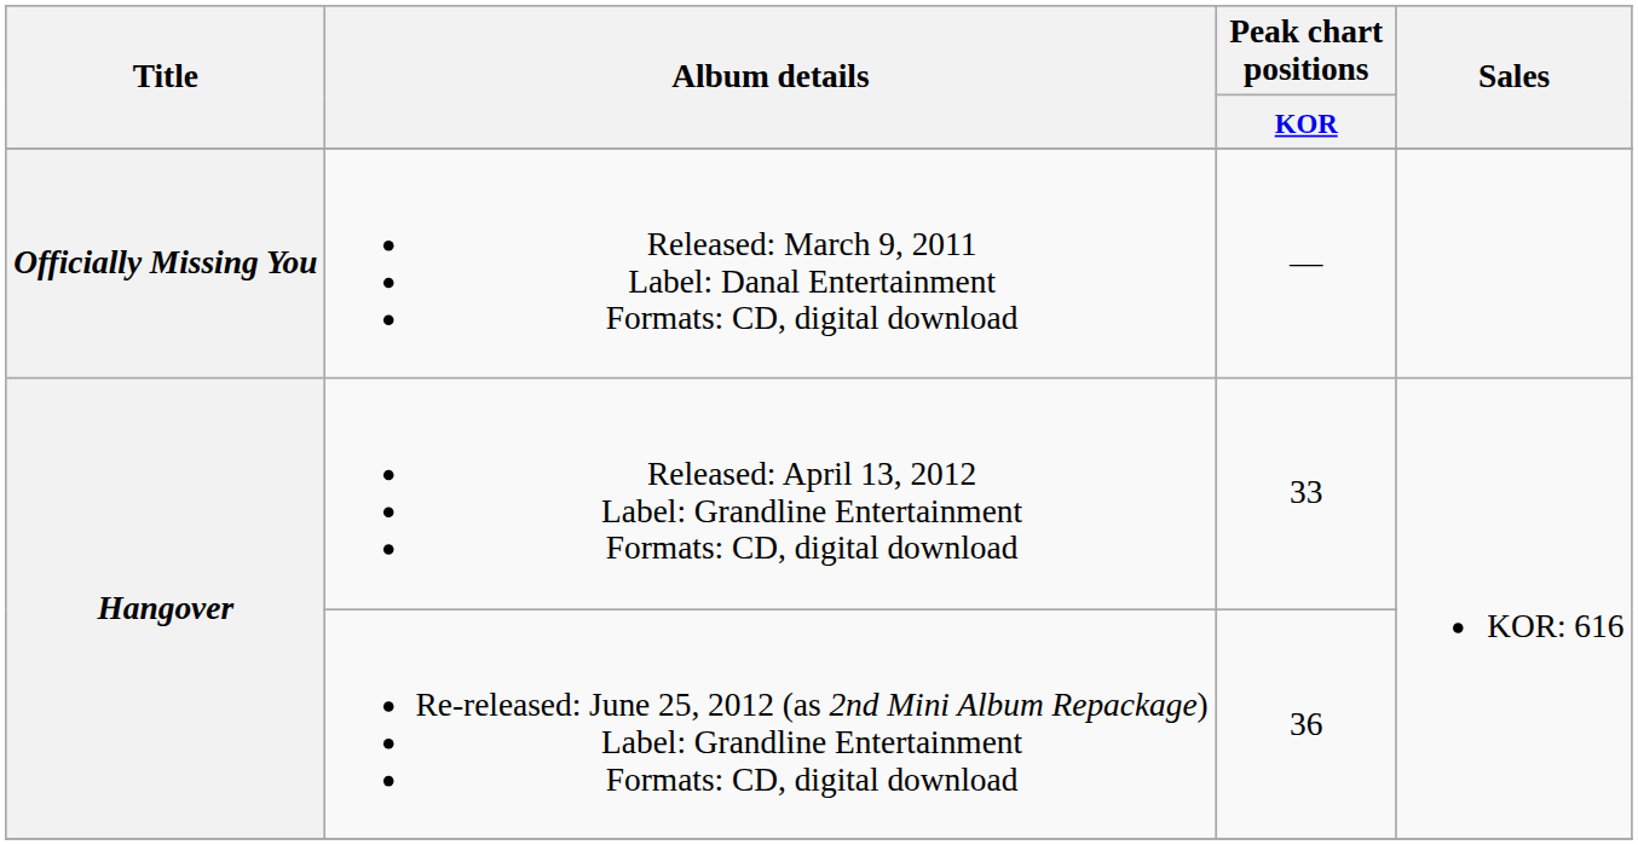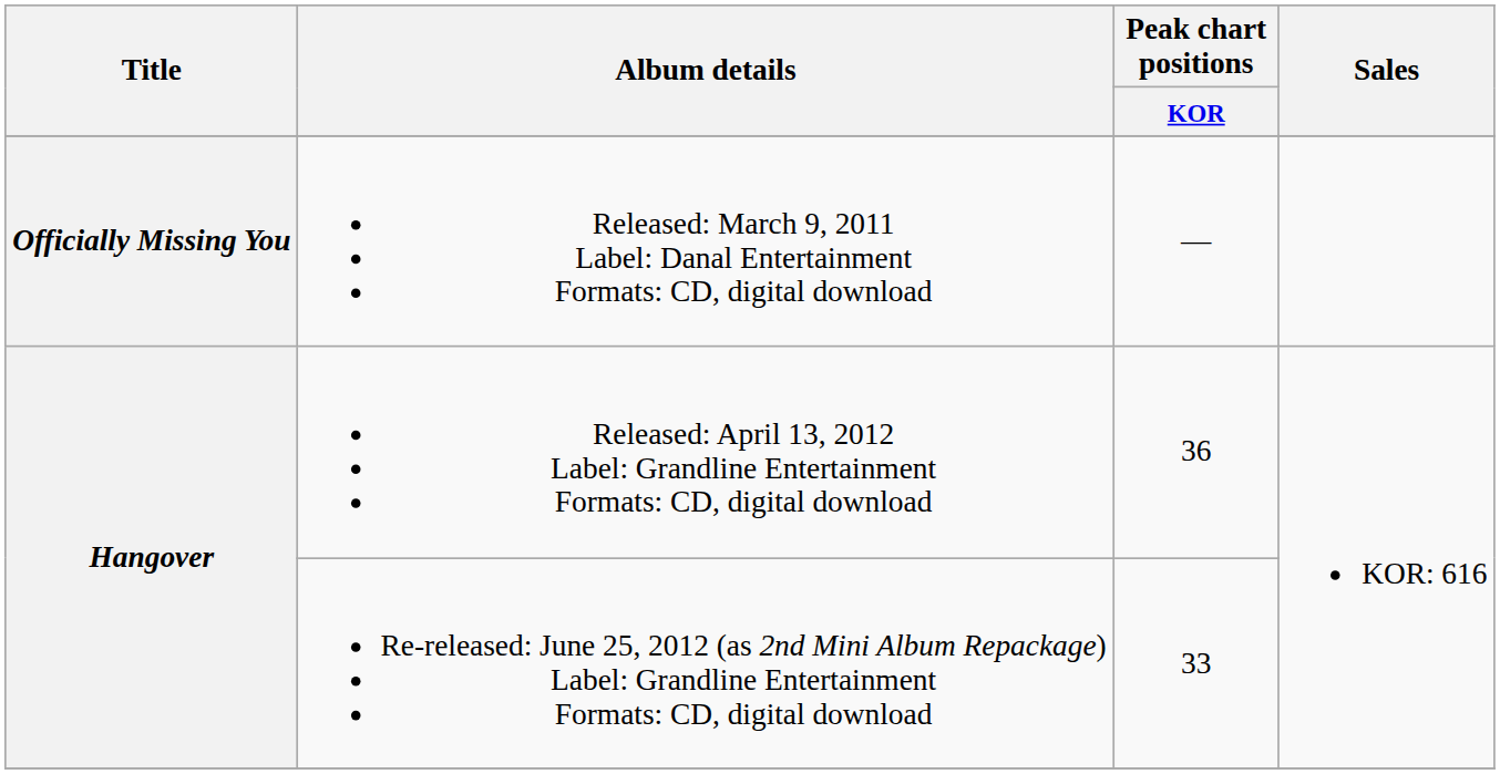row 4 | Peak chart positions / KOR: 33 -> 36
row 5 | Peak chart positions / KOR: 36 -> 33
